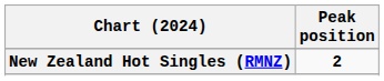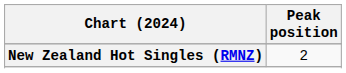New Zealand Hot Singles (RMNZ) | Peak position: bold -> normal
